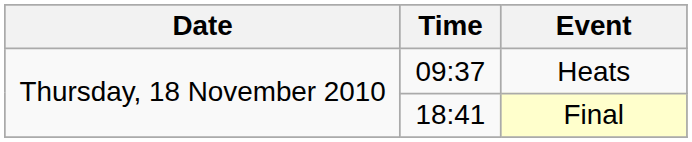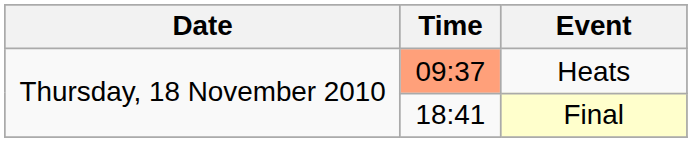Heats | Time: no background -> lightsalmon background
